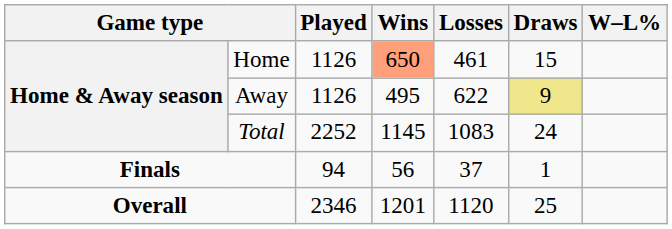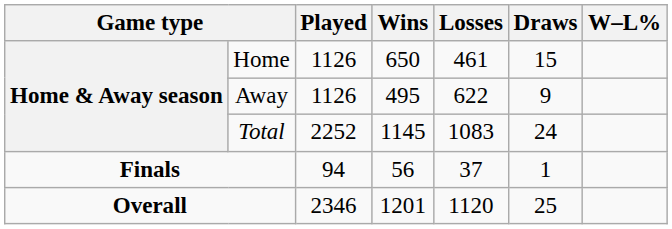Home | Wins: lightsalmon background -> no background
Away | Draws: khaki background -> no background
